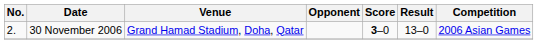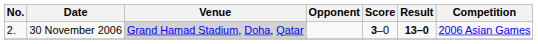30 November 2006 | Venue: no background -> lightgrey background
30 November 2006 | Result: normal -> bold
